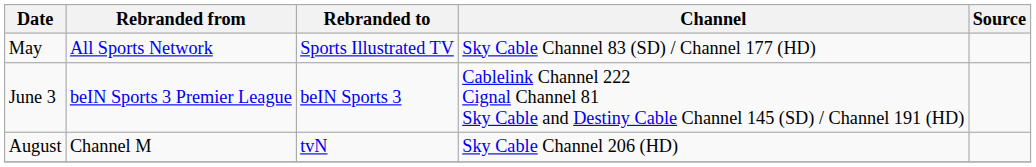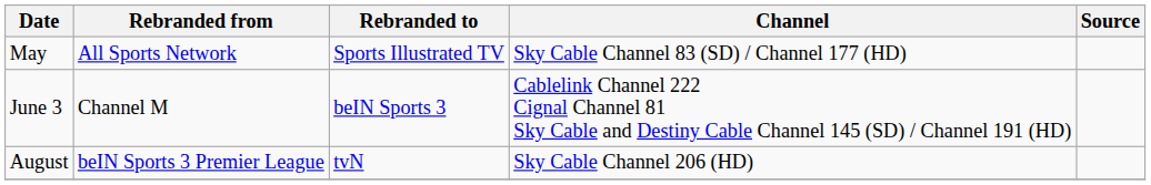June 3 | Rebranded from: beIN Sports 3 Premier League -> Channel M
August | Rebranded from: Channel M -> beIN Sports 3 Premier League
